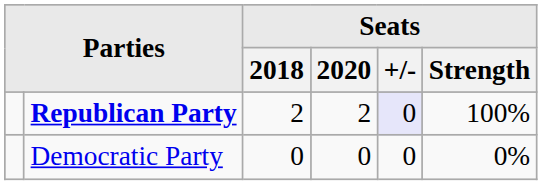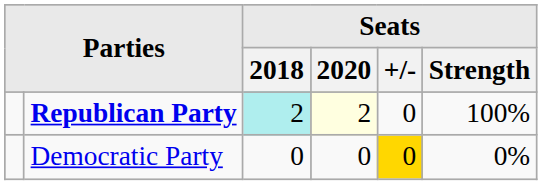Republican Party | Seats / 2018: no background -> paleturquoise background
Republican Party | Seats / 2020: no background -> lightyellow background
Republican Party | Seats / +/-: lavender background -> no background
Democratic Party | Seats / +/-: no background -> gold background
